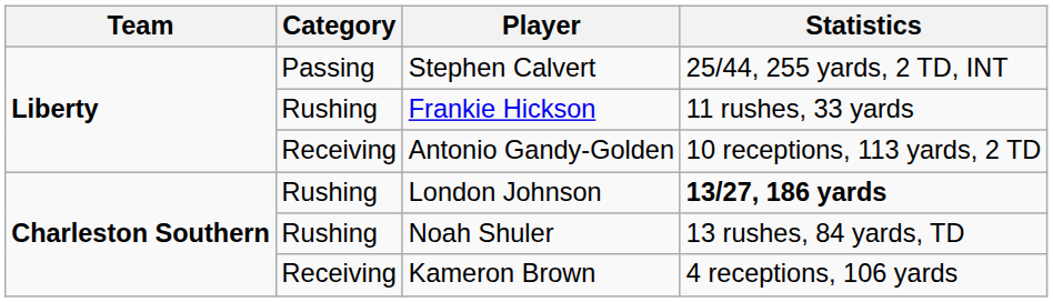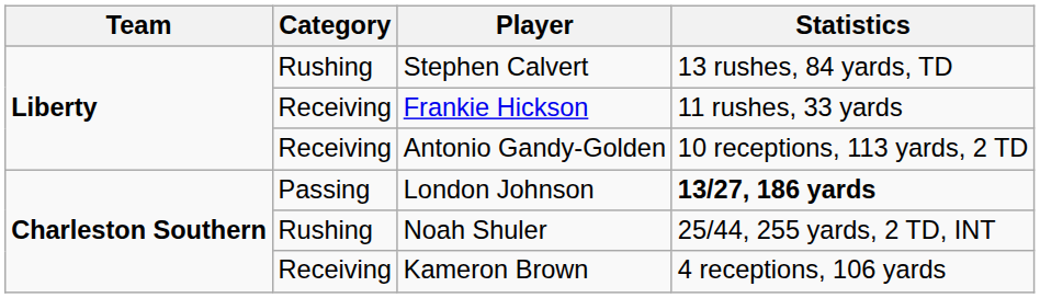Stephen Calvert | Category: Passing -> Rushing
Stephen Calvert | Statistics: 25/44, 255 yards, 2 TD, INT -> 13 rushes, 84 yards, TD
Frankie Hickson | Category: Rushing -> Receiving
London Johnson | Category: Rushing -> Passing
Noah Shuler | Statistics: 13 rushes, 84 yards, TD -> 25/44, 255 yards, 2 TD, INT
